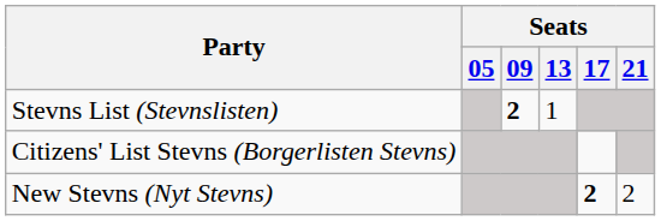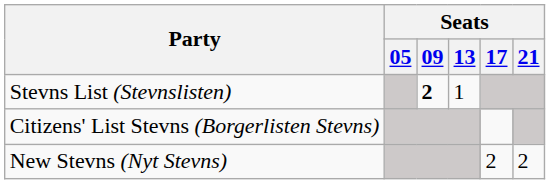New Stevns (Nyt Stevns) | Seats / 17: bold -> normal
